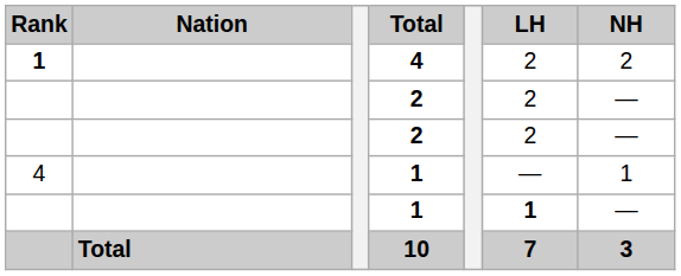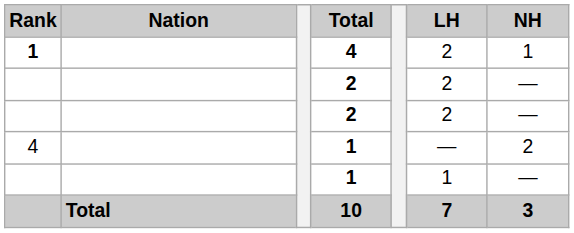row 2 | NH: 2 -> 1
row 5 | NH: 1 -> 2
row 6 | LH: bold -> normal
